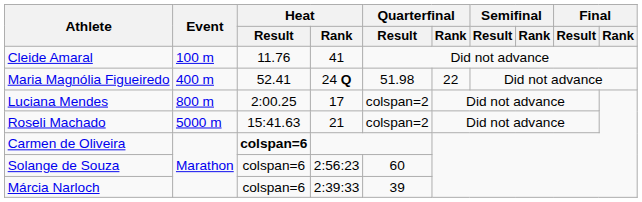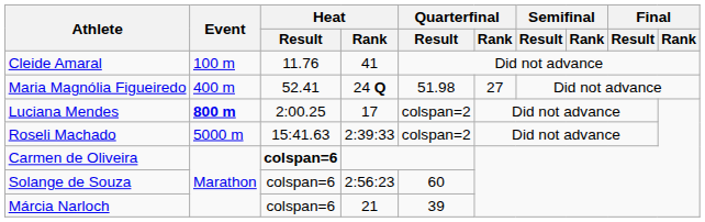Maria Magnólia Figueiredo | Quarterfinal / Rank: 22 -> 27
Luciana Mendes | Event: normal -> bold
Roseli Machado | Heat / Rank: 21 -> 2:39:33
Márcia Narloch | Heat / Rank: 2:39:33 -> 21
